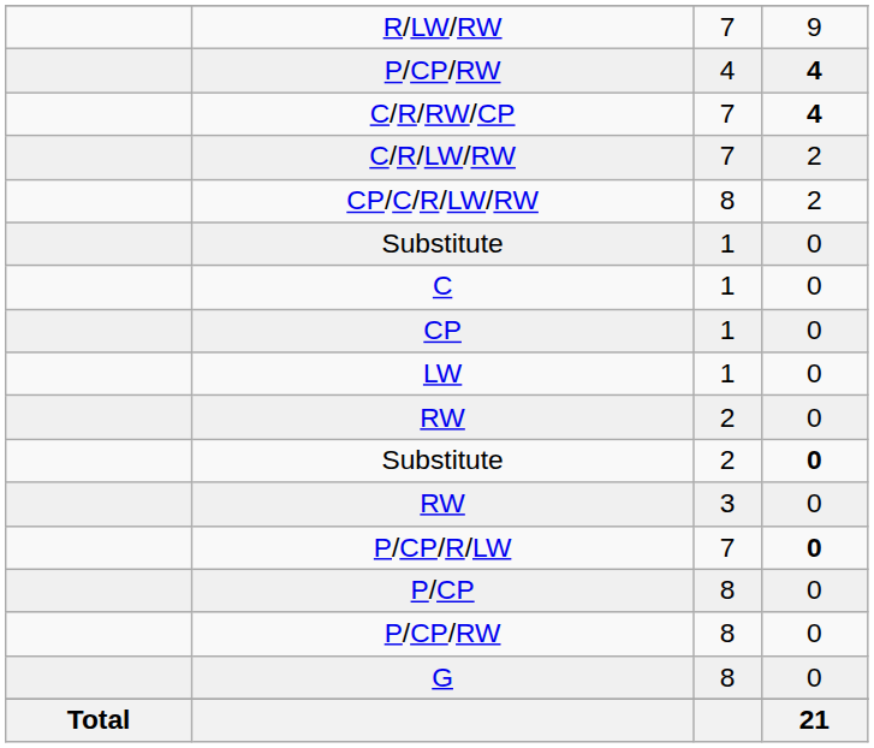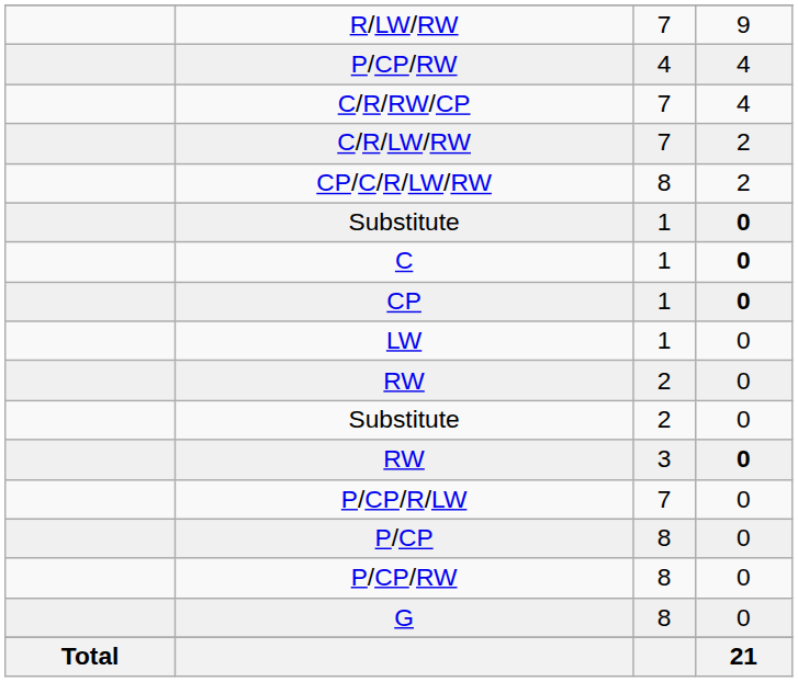P/CP/RW / 4 | column 4: bold -> normal
C/R/RW/CP | column 4: bold -> normal
Substitute / 1 | column 4: normal -> bold
C | column 4: normal -> bold
CP | column 4: normal -> bold
Substitute / 2 | column 4: bold -> normal
RW / 3 | column 4: normal -> bold
P/CP/R/LW | column 4: bold -> normal
